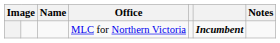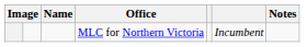MLC for Northern Victoria | column 6: bold -> normal
